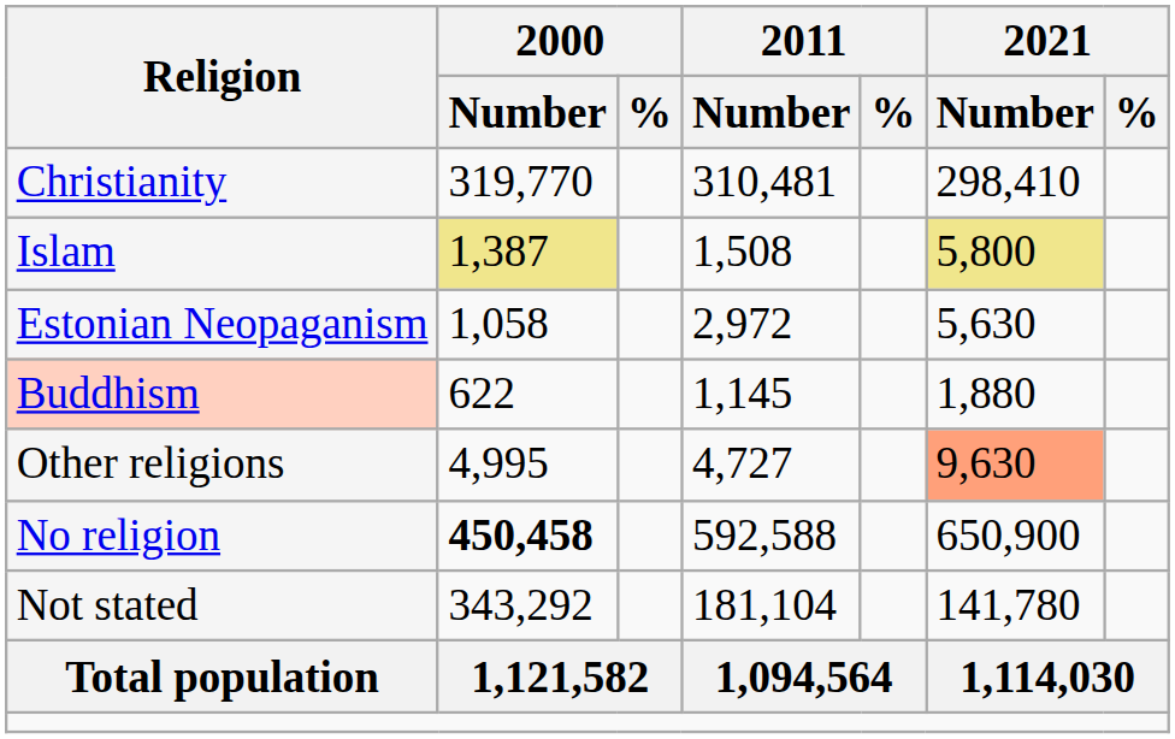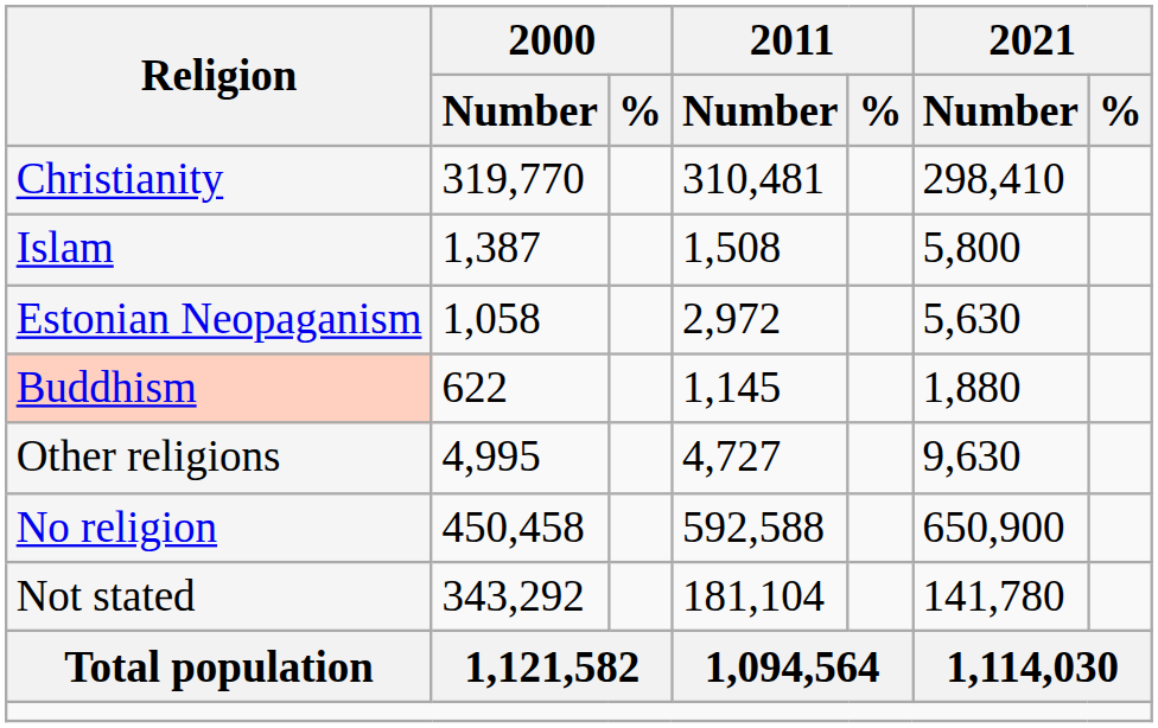Islam | 2000 / Number: khaki background -> no background
Islam | 2021 / Number: khaki background -> no background
Other religions | 2021 / Number: lightsalmon background -> no background
No religion | 2000 / Number: bold -> normal
